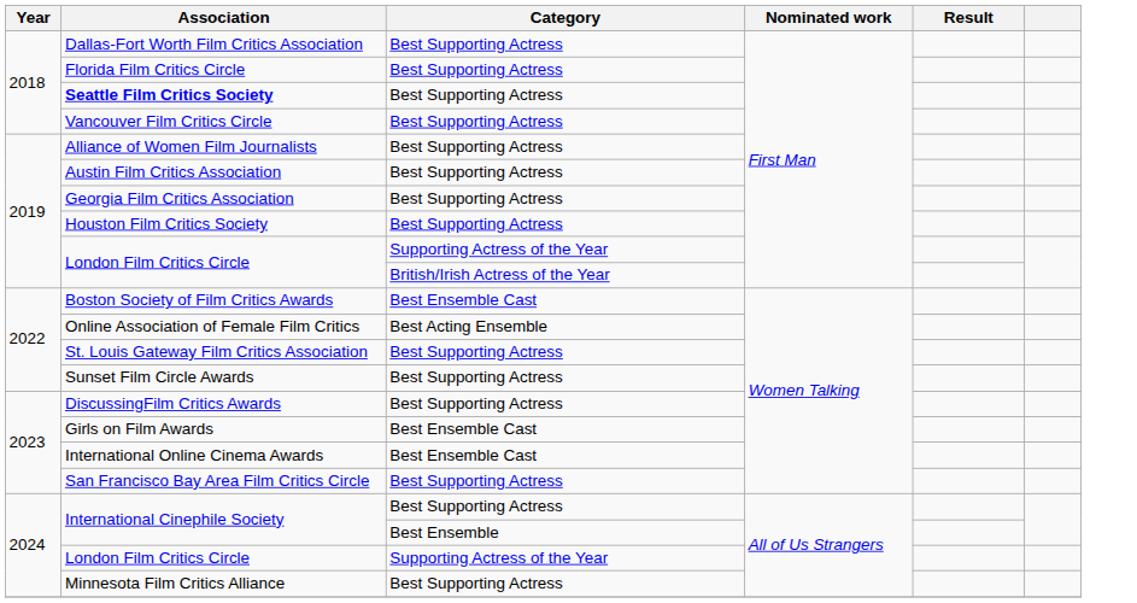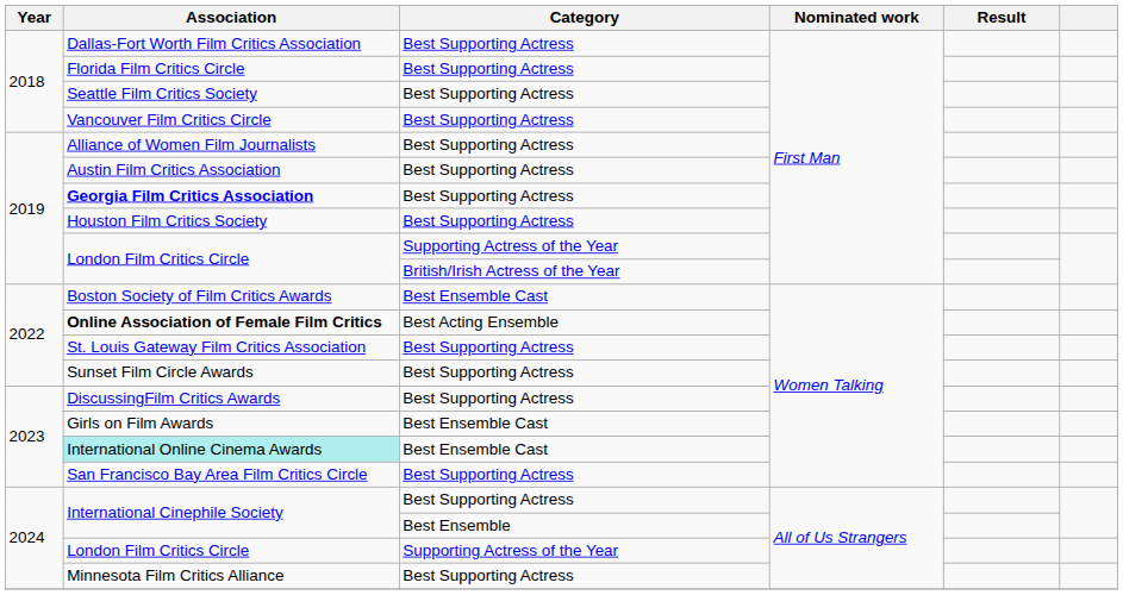Seattle Film Critics Society | Association: bold -> normal
Georgia Film Critics Association | Association: normal -> bold
Online Association of Female Film Critics | Association: normal -> bold
International Online Cinema Awards | Association: no background -> paleturquoise background
